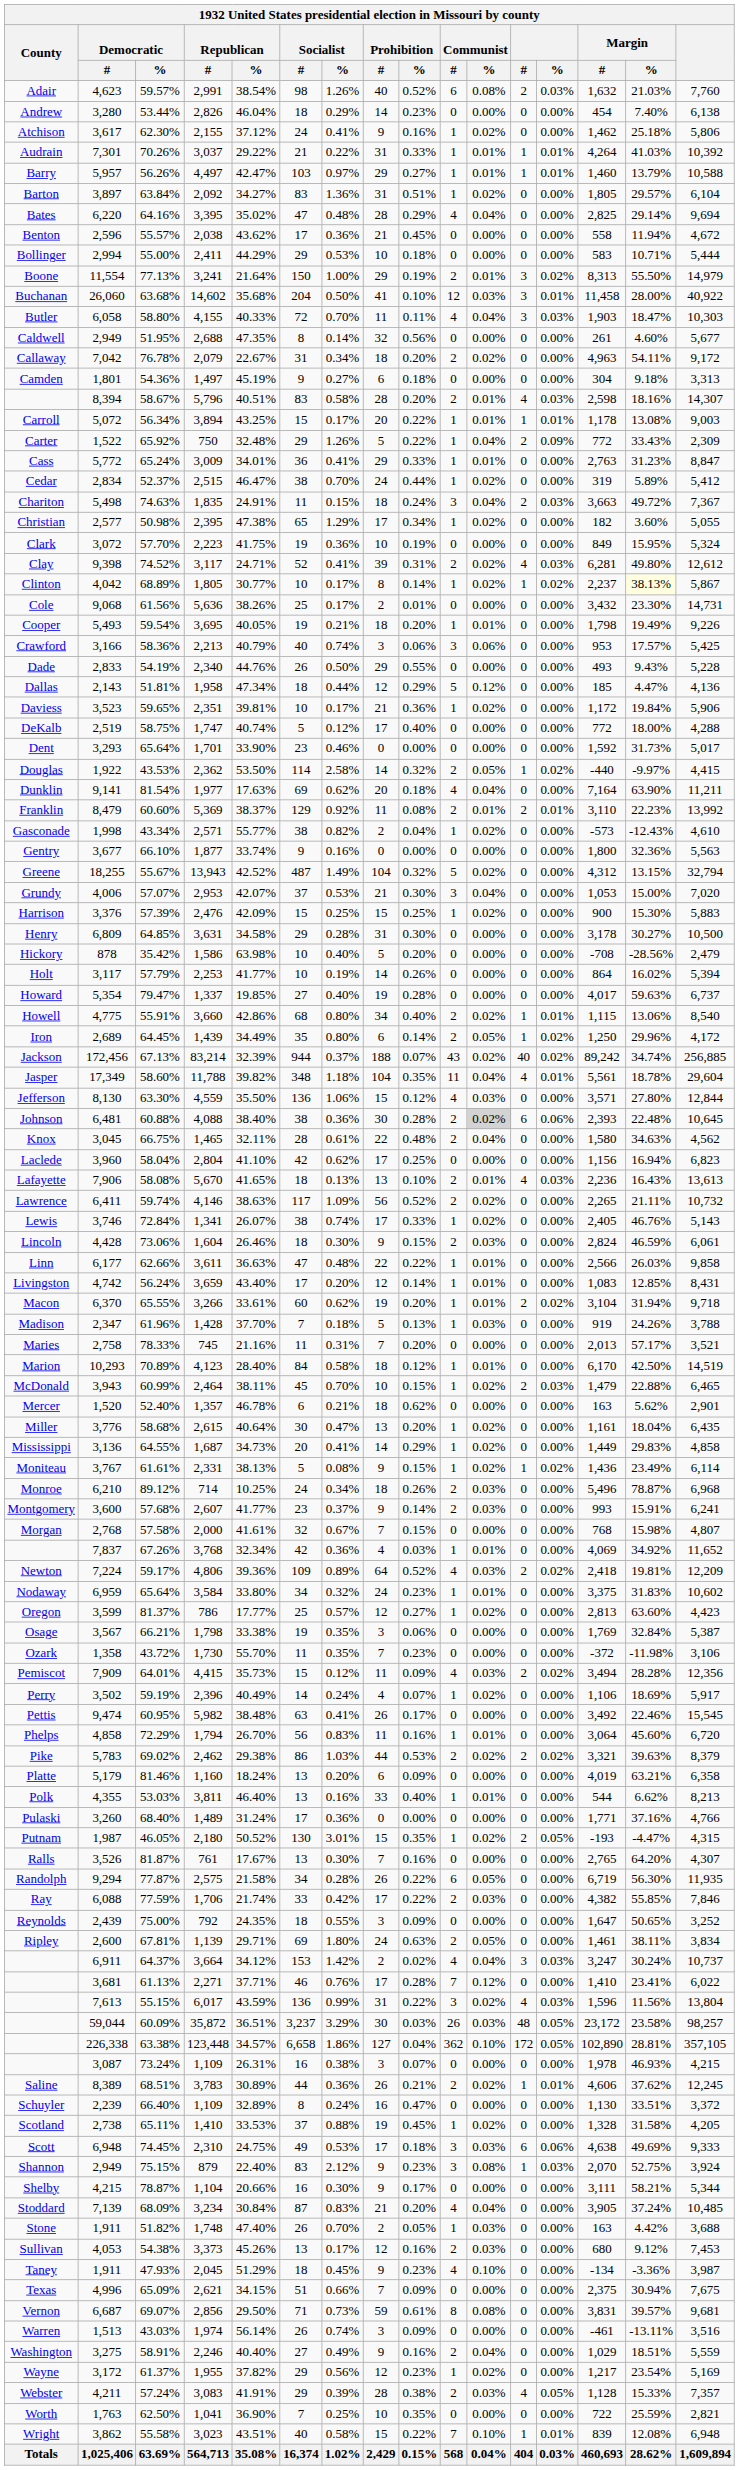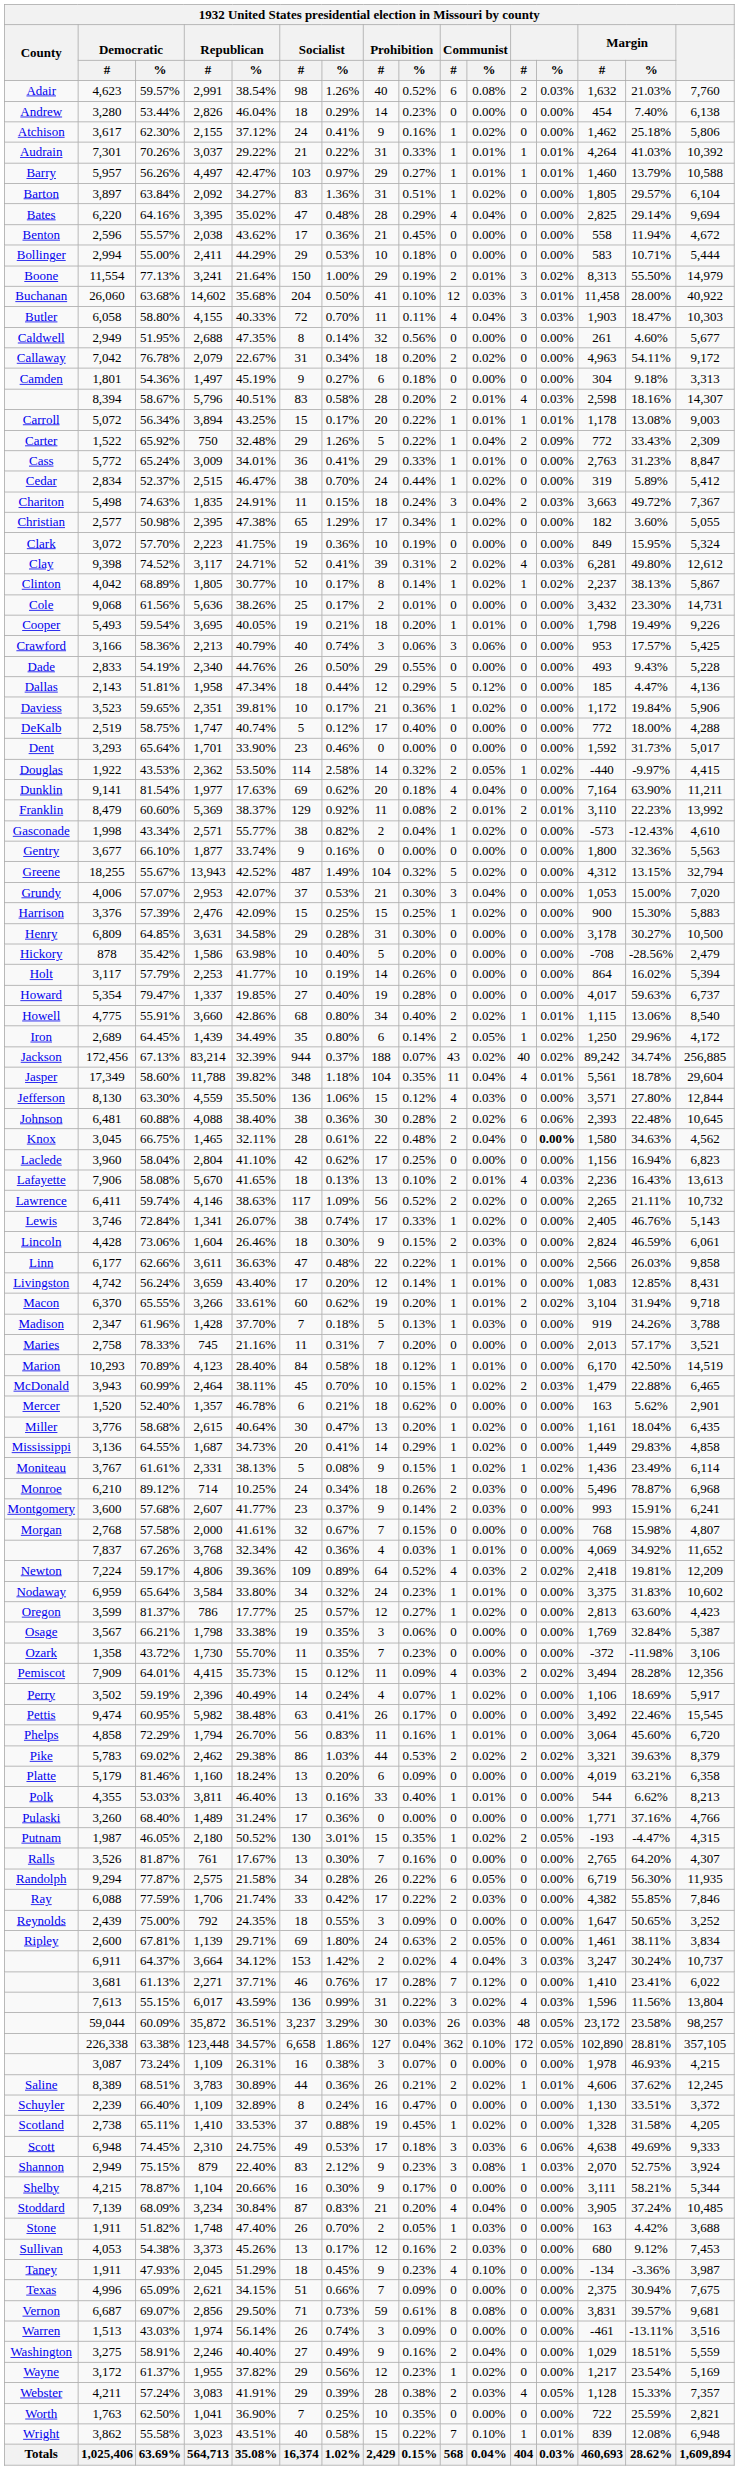Clinton | Margin / %: lightyellow background -> no background
Johnson | Communist / %: lightgrey background -> no background
Knox | %: normal -> bold
